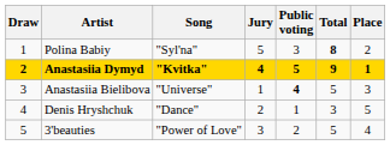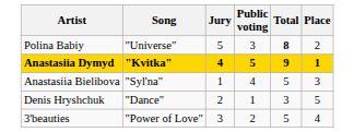- column: Draw | 1 | 2 | 3 | 4 | 5
Polina Babiy | Song: "Syl'na" -> "Universe"
Anastasiia Bielibova | Song: "Universe" -> "Syl'na"
Anastasiia Bielibova | Public voting: bold -> normal
